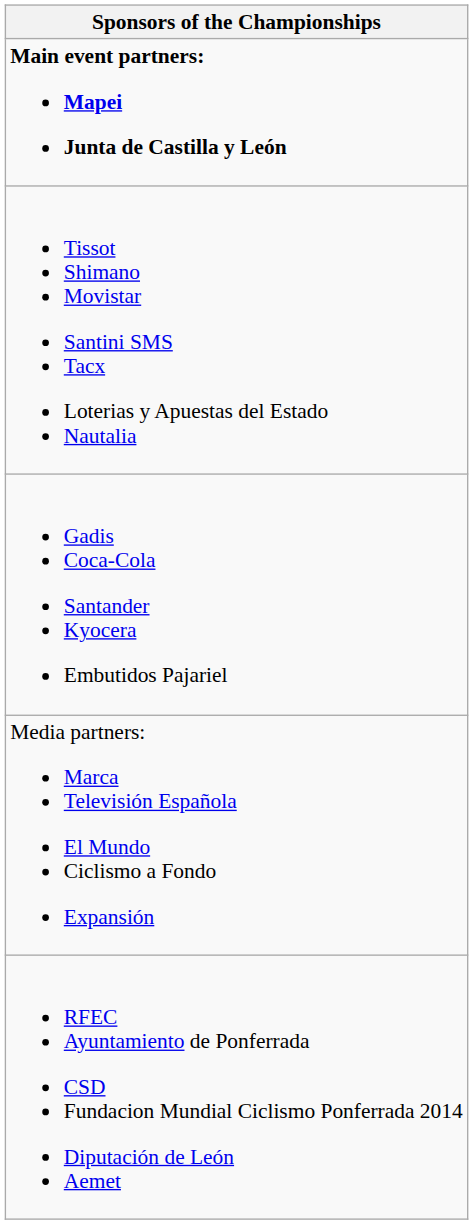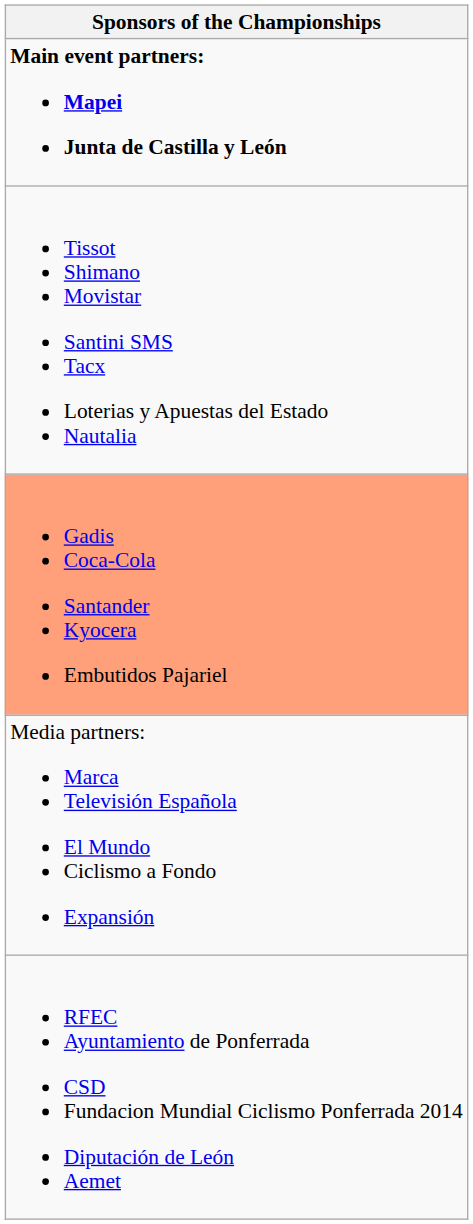row 4 | column 1: no background -> lightsalmon background
